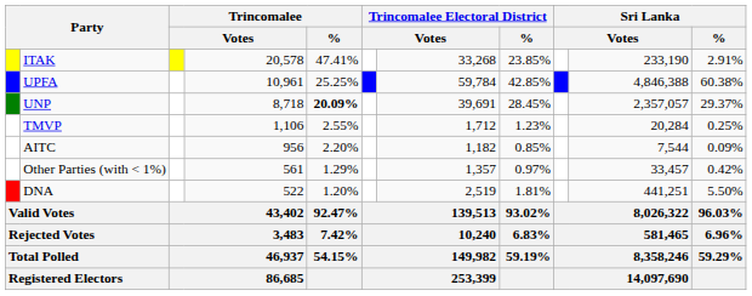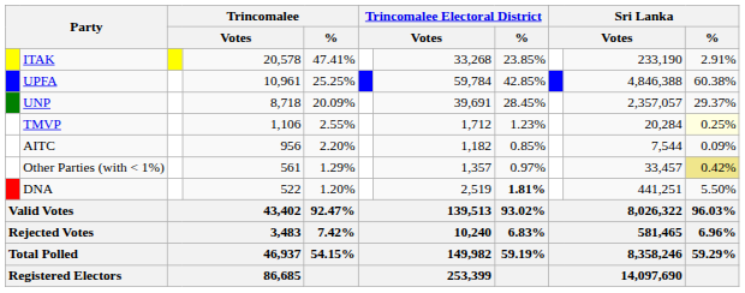UNP | Trincomalee / %: bold -> normal
TMVP | Sri Lanka / %: no background -> lightyellow background
Other Parties (with < 1%) | Sri Lanka / %: no background -> khaki background
DNA | Trincomalee Electoral District / %: normal -> bold
